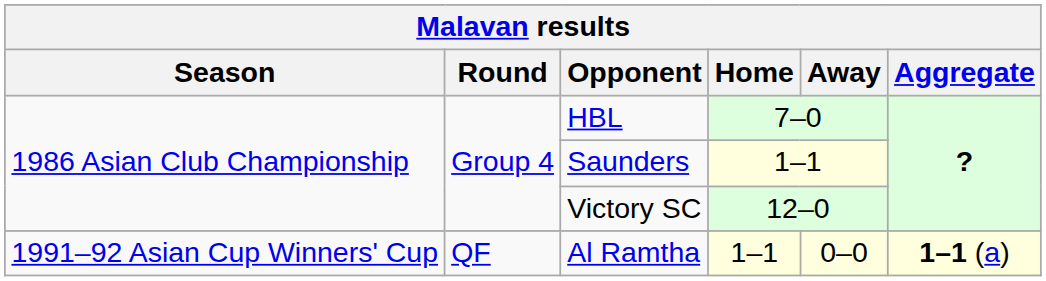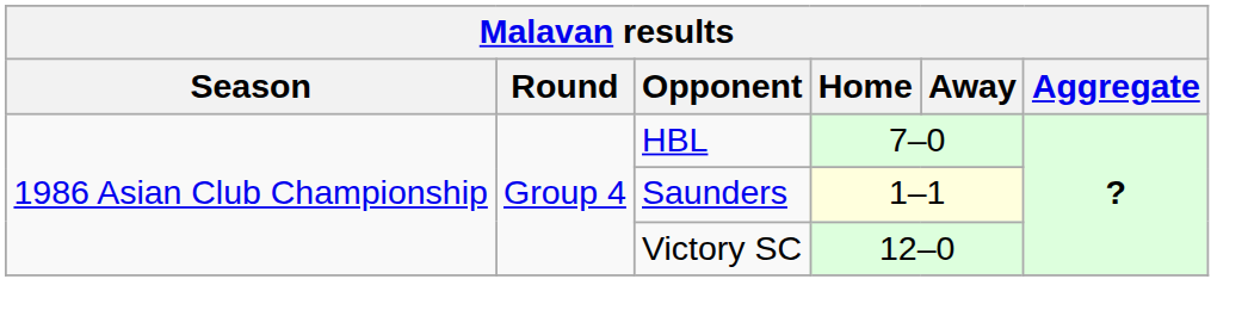- row: 1991–92 Asian Cup Winners' Cup | QF | Al Ramtha | 1–1 | 0–0 | 1–1 (a)
